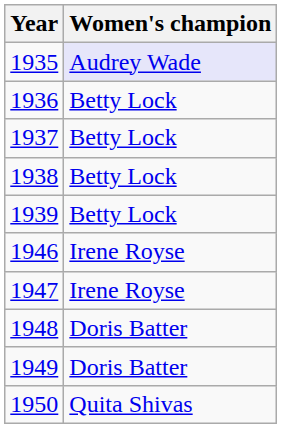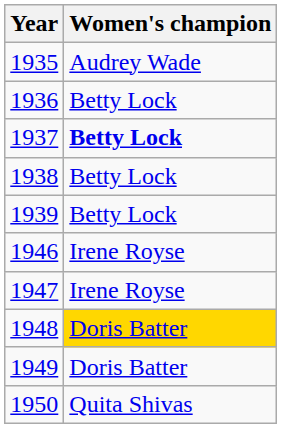1935 | Women's champion: lavender background -> no background
1937 | Women's champion: normal -> bold
1948 | Women's champion: no background -> gold background
